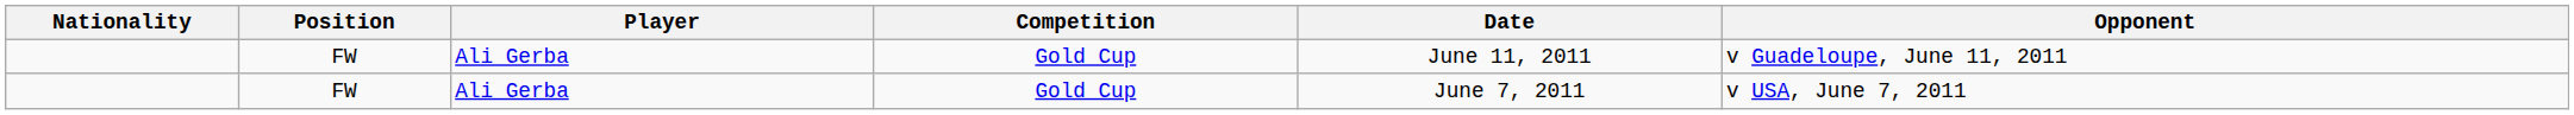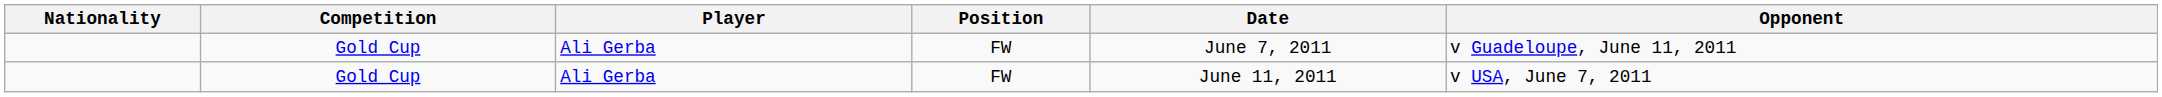columns swapped: Position <-> Competition
row 2 | Date: June 11, 2011 -> June 7, 2011
row 3 | Date: June 7, 2011 -> June 11, 2011
